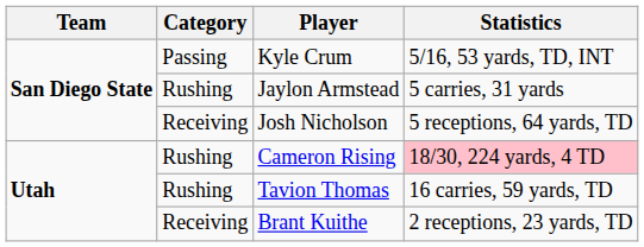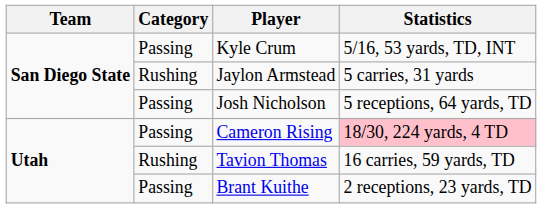Josh Nicholson | Category: Receiving -> Passing
Cameron Rising | Category: Rushing -> Passing
Brant Kuithe | Category: Receiving -> Passing
